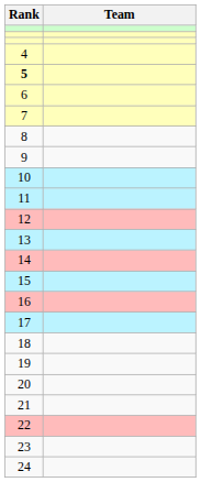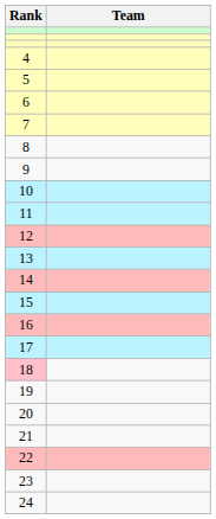row 6 | Rank: bold -> normal
row 19 | Rank: no background -> pink background
